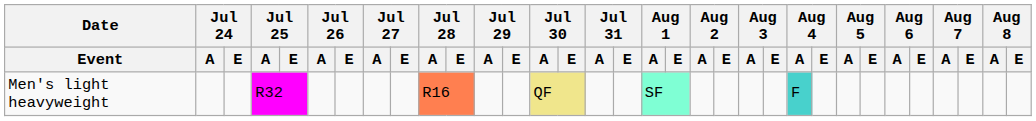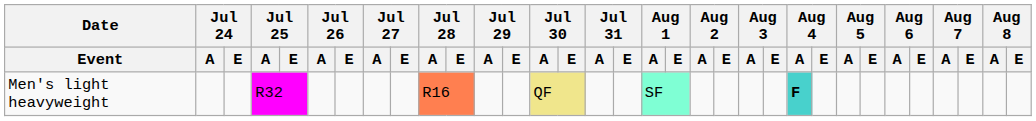Men's light heavyweight | Aug 4 / A: normal -> bold
